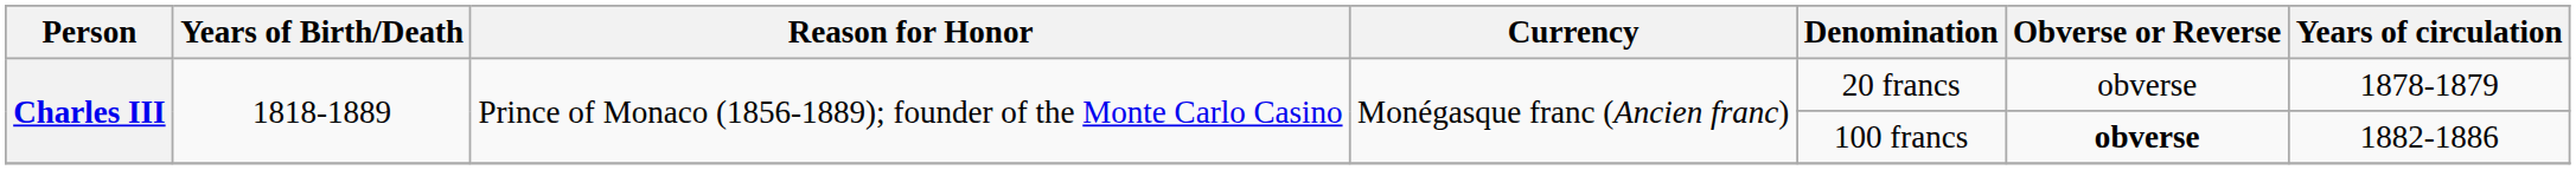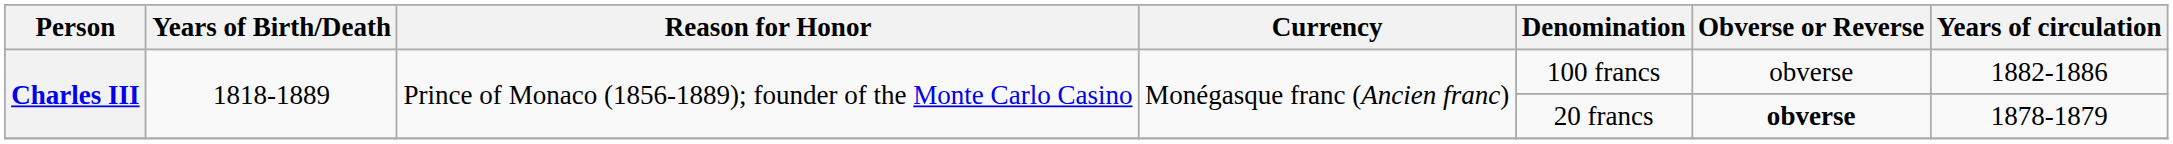row 2 | Denomination: 20 francs -> 100 francs
row 2 | Years of circulation: 1878-1879 -> 1882-1886
row 3 | Denomination: 100 francs -> 20 francs
row 3 | Years of circulation: 1882-1886 -> 1878-1879
